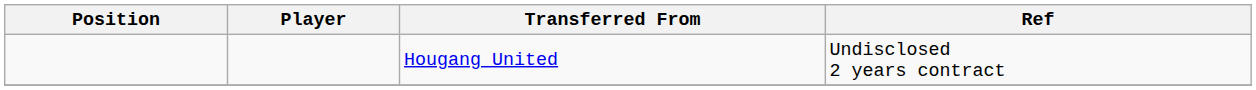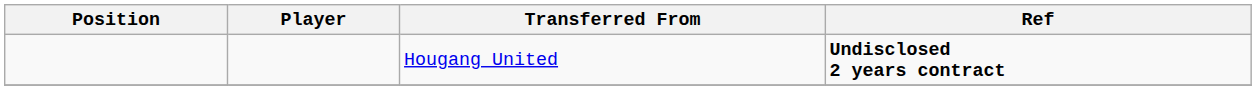Hougang United | Ref: normal -> bold
